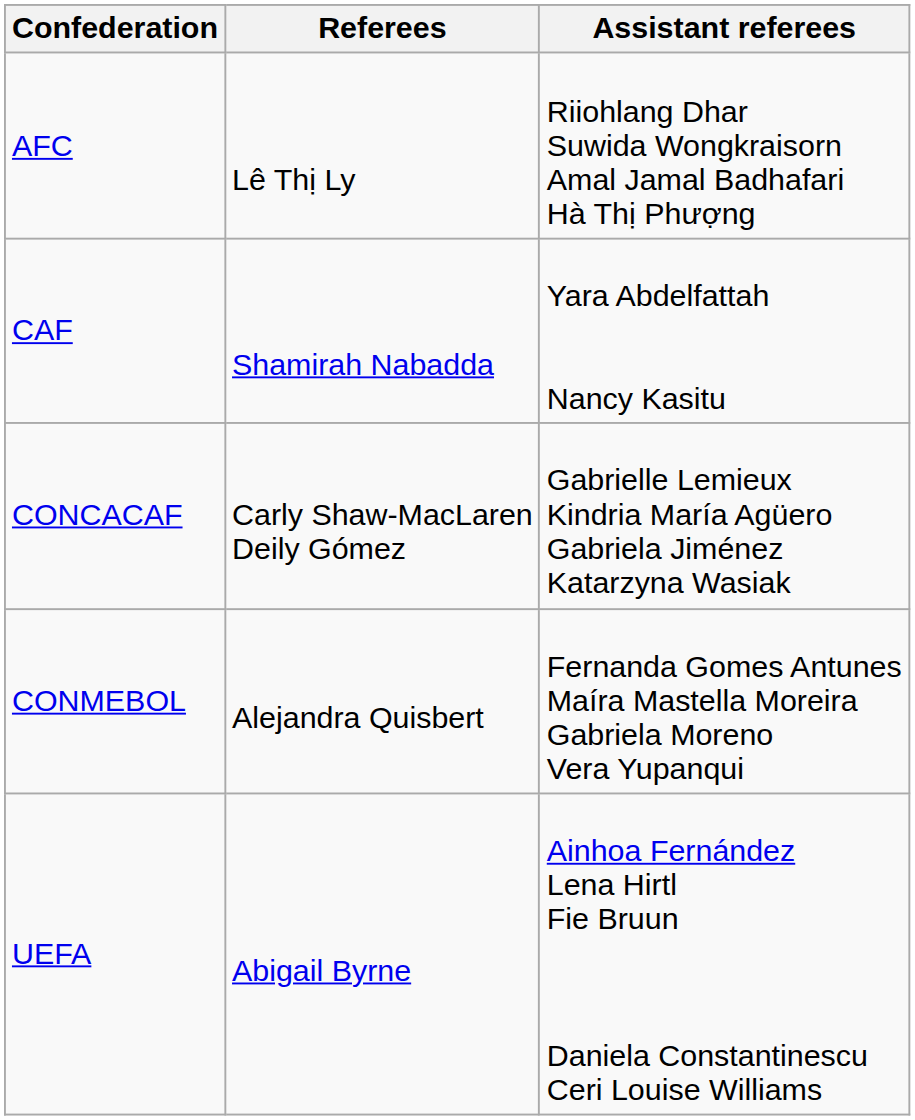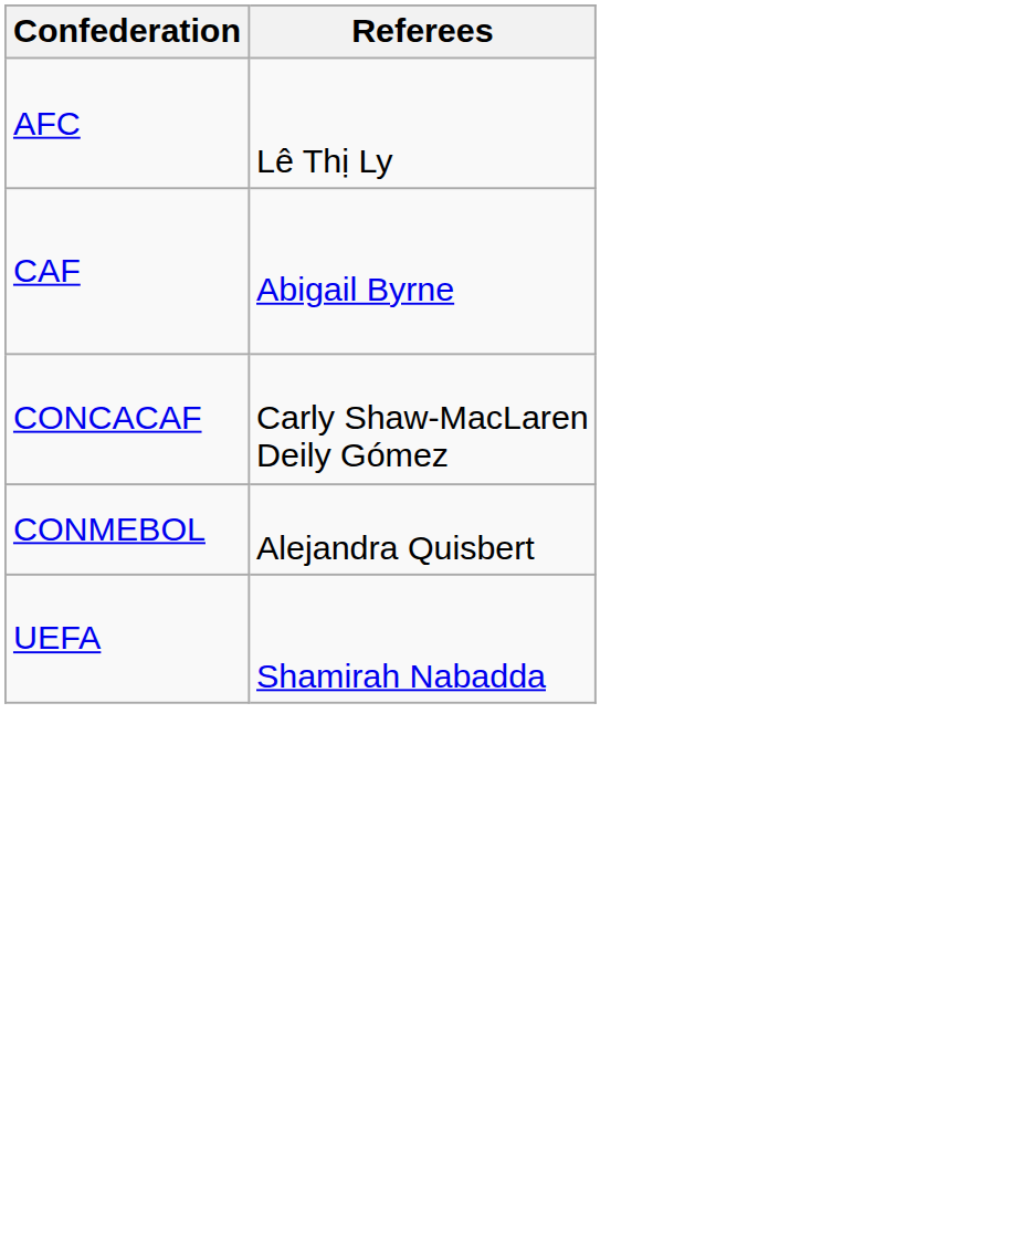- column: Assistant referees | Riiohlang Dhar Suwida Wongkraisorn Amal Jamal Badhafari Hà Thị Phượng | Yara Abdelfattah Nancy Kasitu | Gabrielle Lemieux Kindria María Agüero Gabriela Jiménez Katarzyna Wasiak | Fernanda Gomes Antunes Maíra Mastella Moreira Gabriela Moreno Vera Yupanqui | Ainhoa Fernández Lena Hirtl Fie Bruun Daniela Constantinescu Ceri Louise Williams
CAF | Referees: Shamirah Nabadda -> Abigail Byrne
UEFA | Referees: Abigail Byrne -> Shamirah Nabadda
